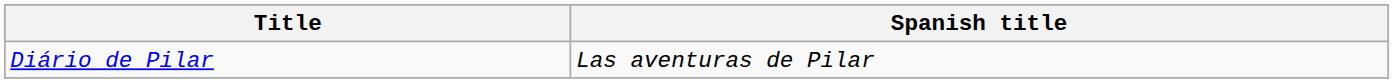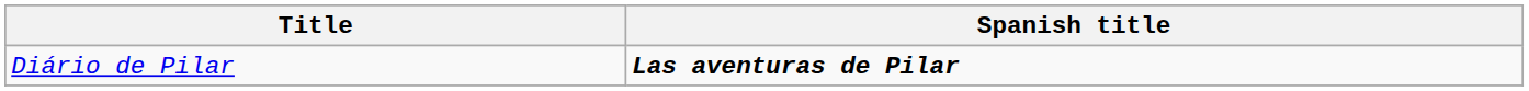Diário de Pilar | Spanish title: normal -> bold
